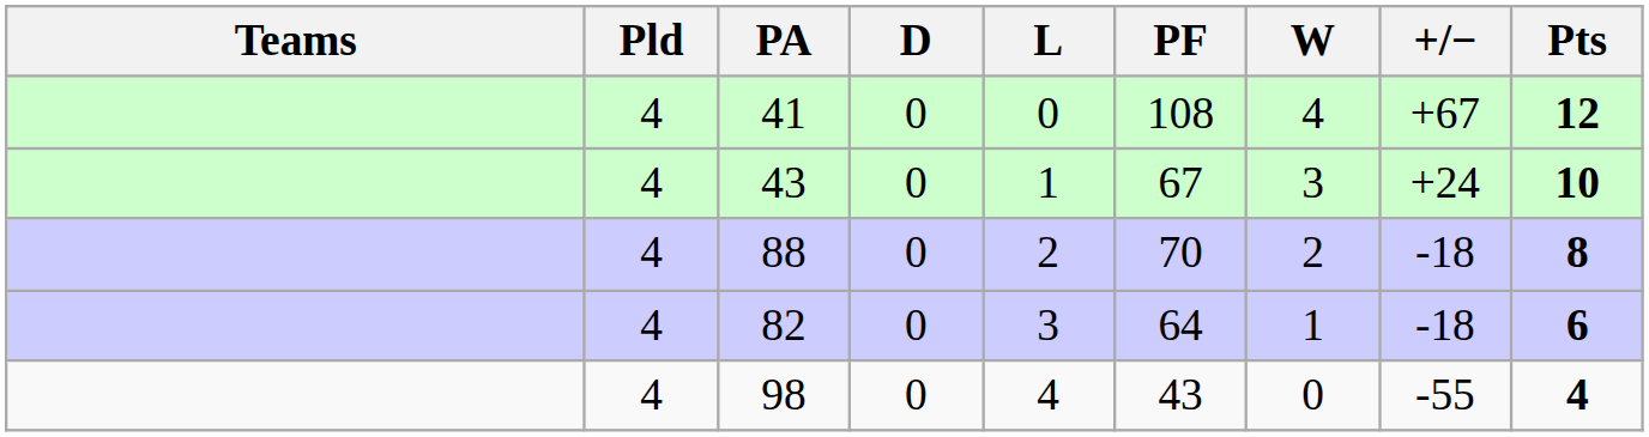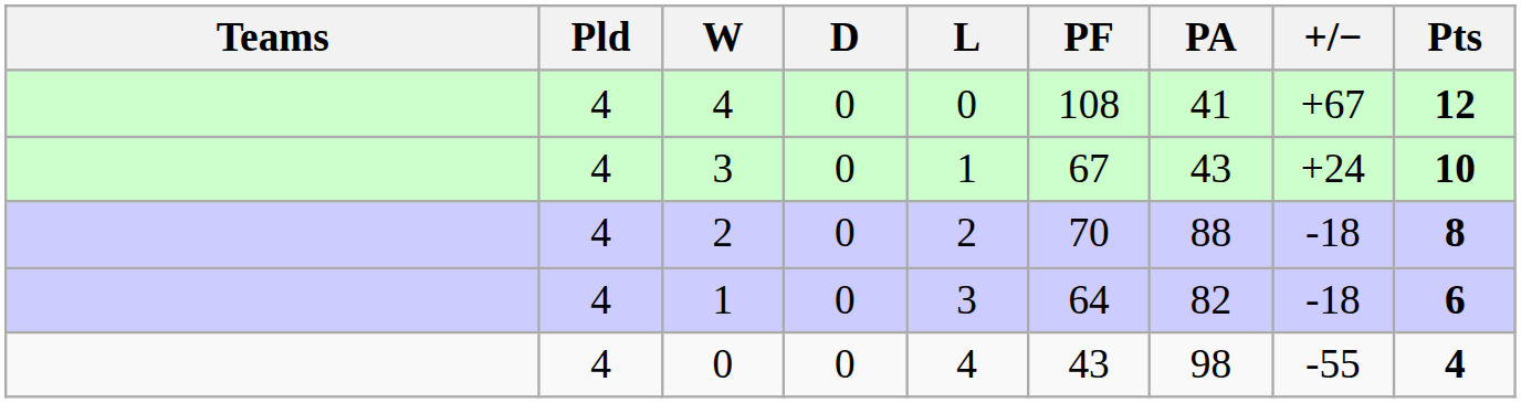columns swapped: W <-> PA
